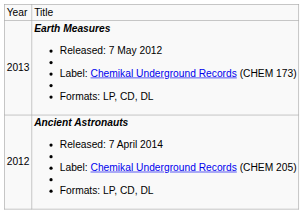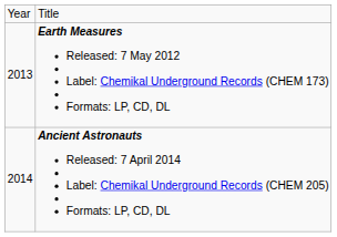row 3 | column 1: 2012 -> 2014
